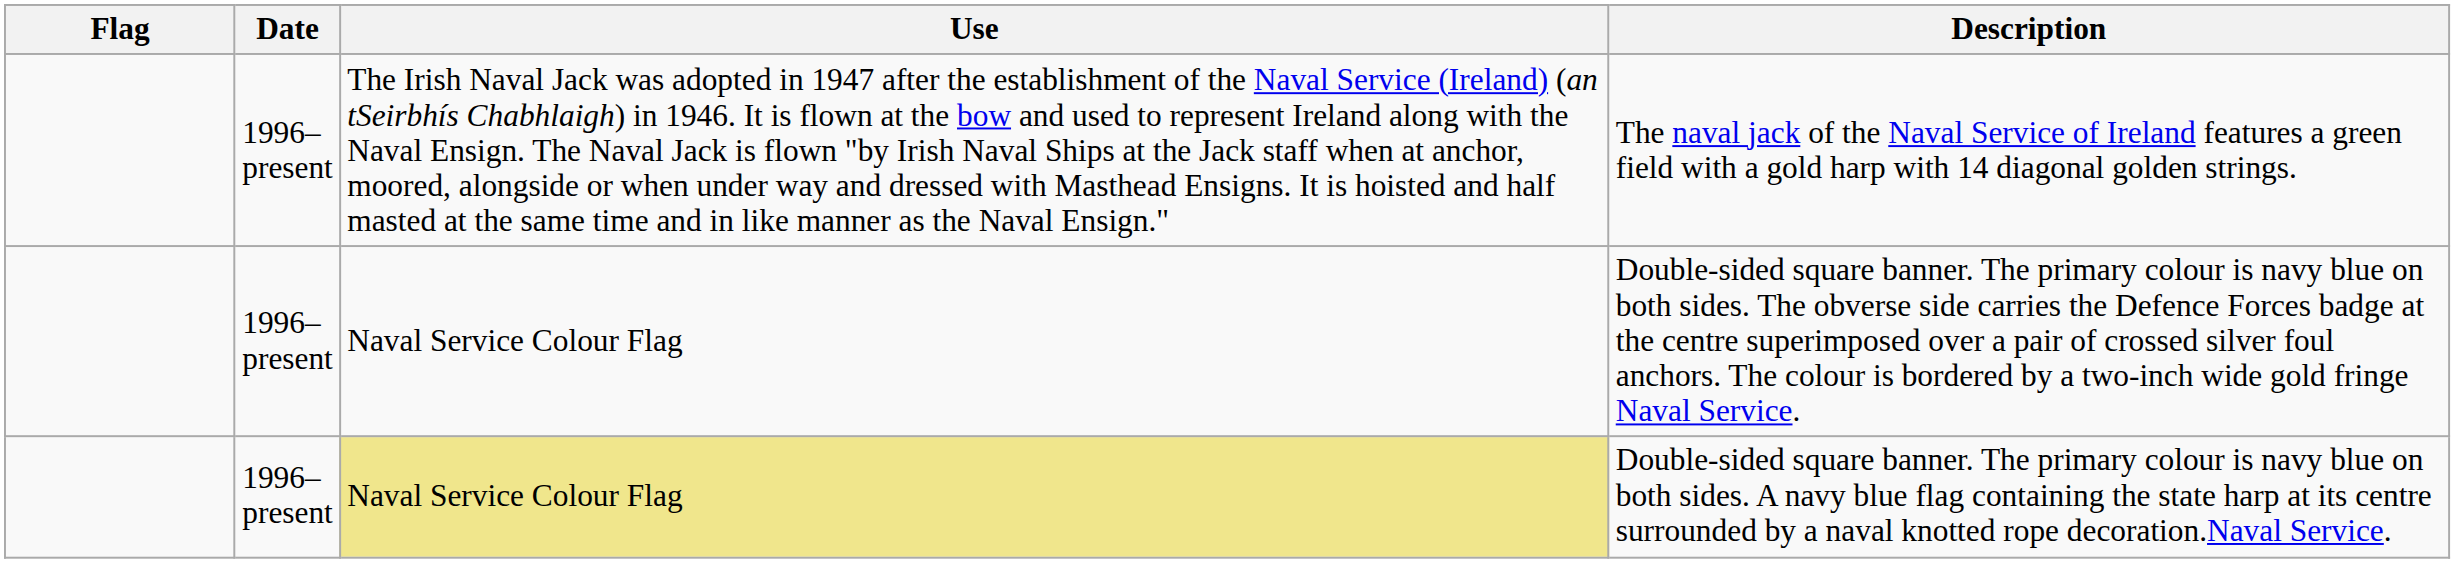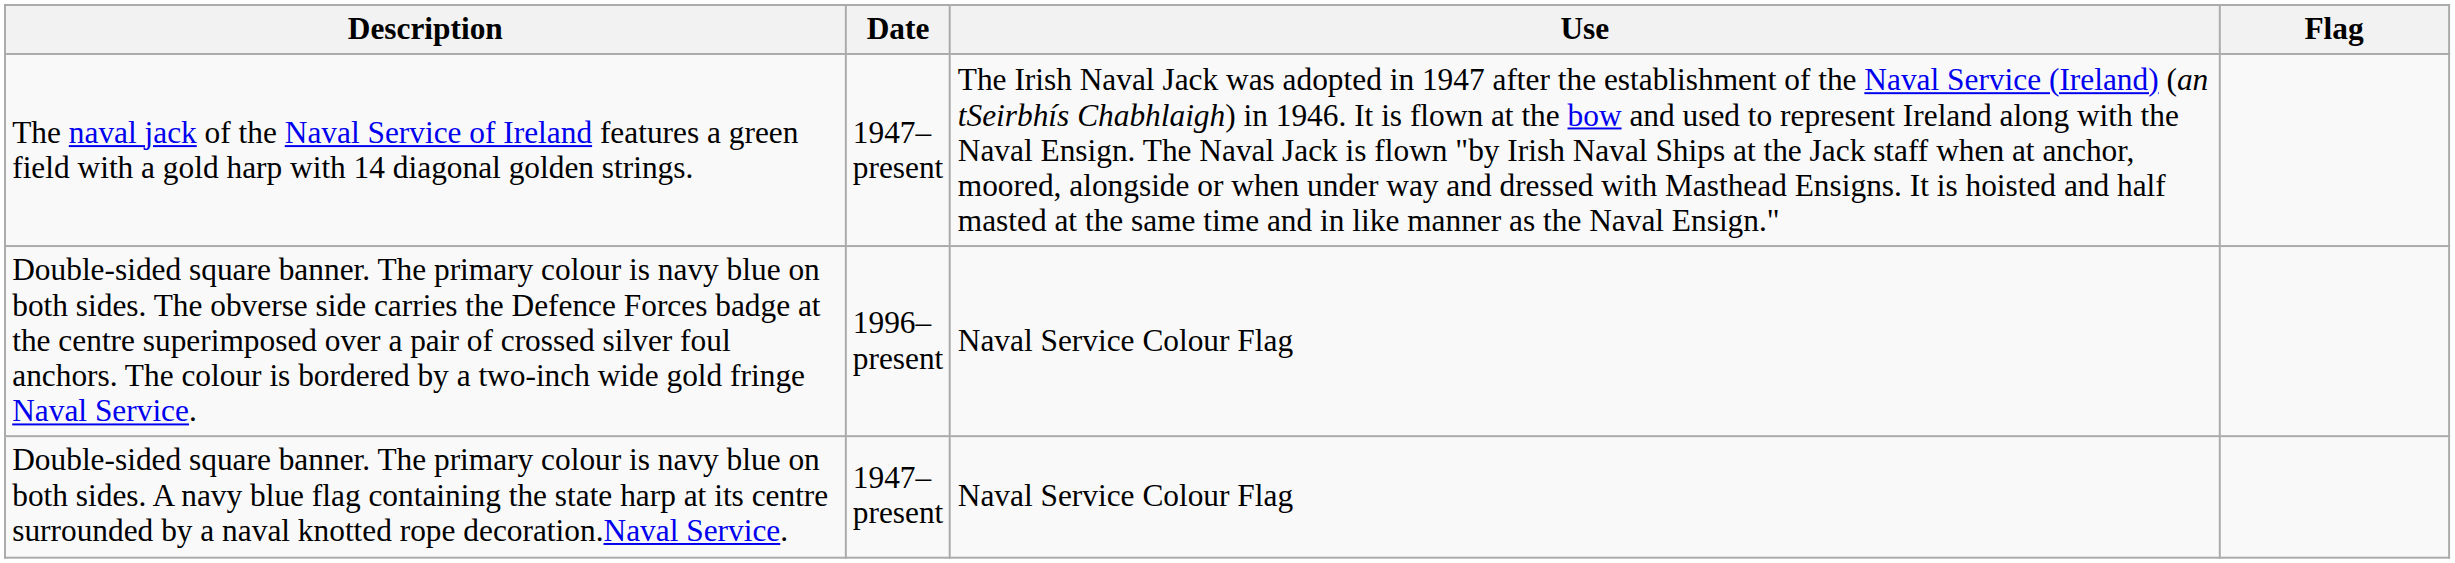columns swapped: Flag <-> Description
row 2 | Date: 1996–present -> 1947–present
row 4 | Date: 1996–present -> 1947–present
row 4 | Use: khaki background -> no background
